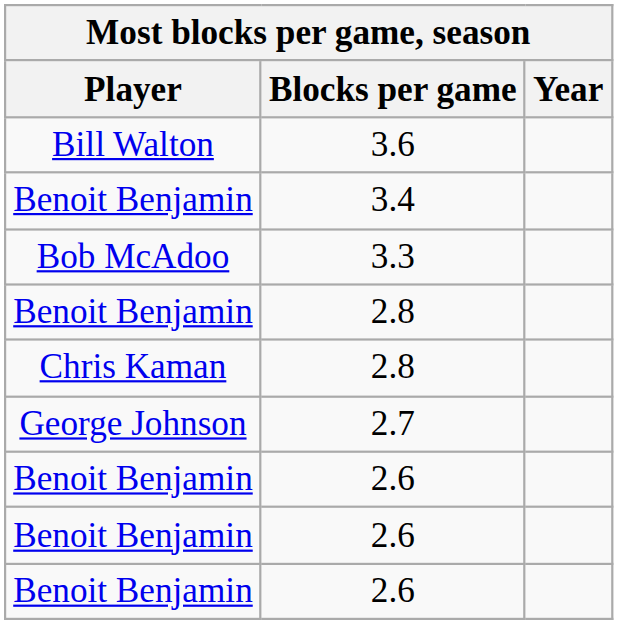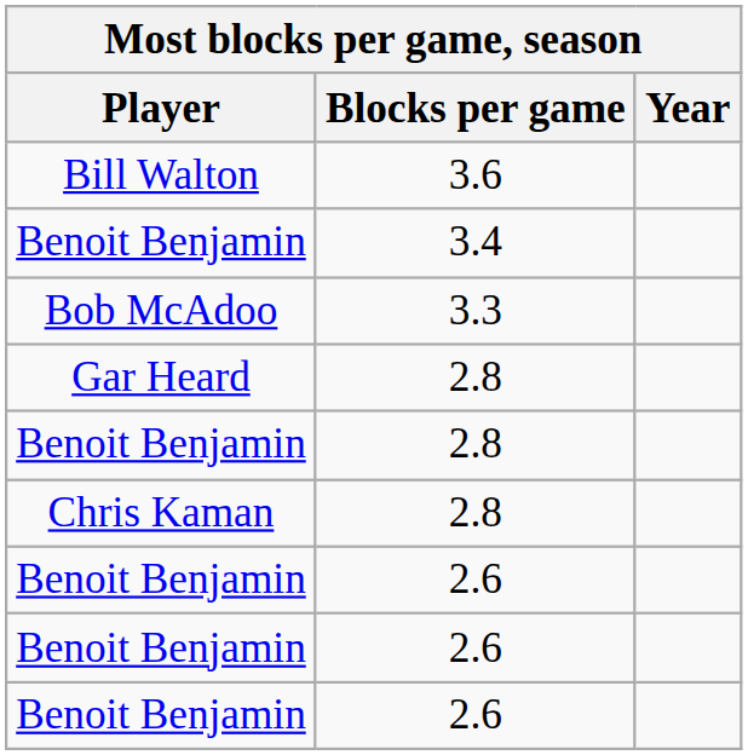+ row: Gar Heard | 2.8
- row: George Johnson | 2.7
